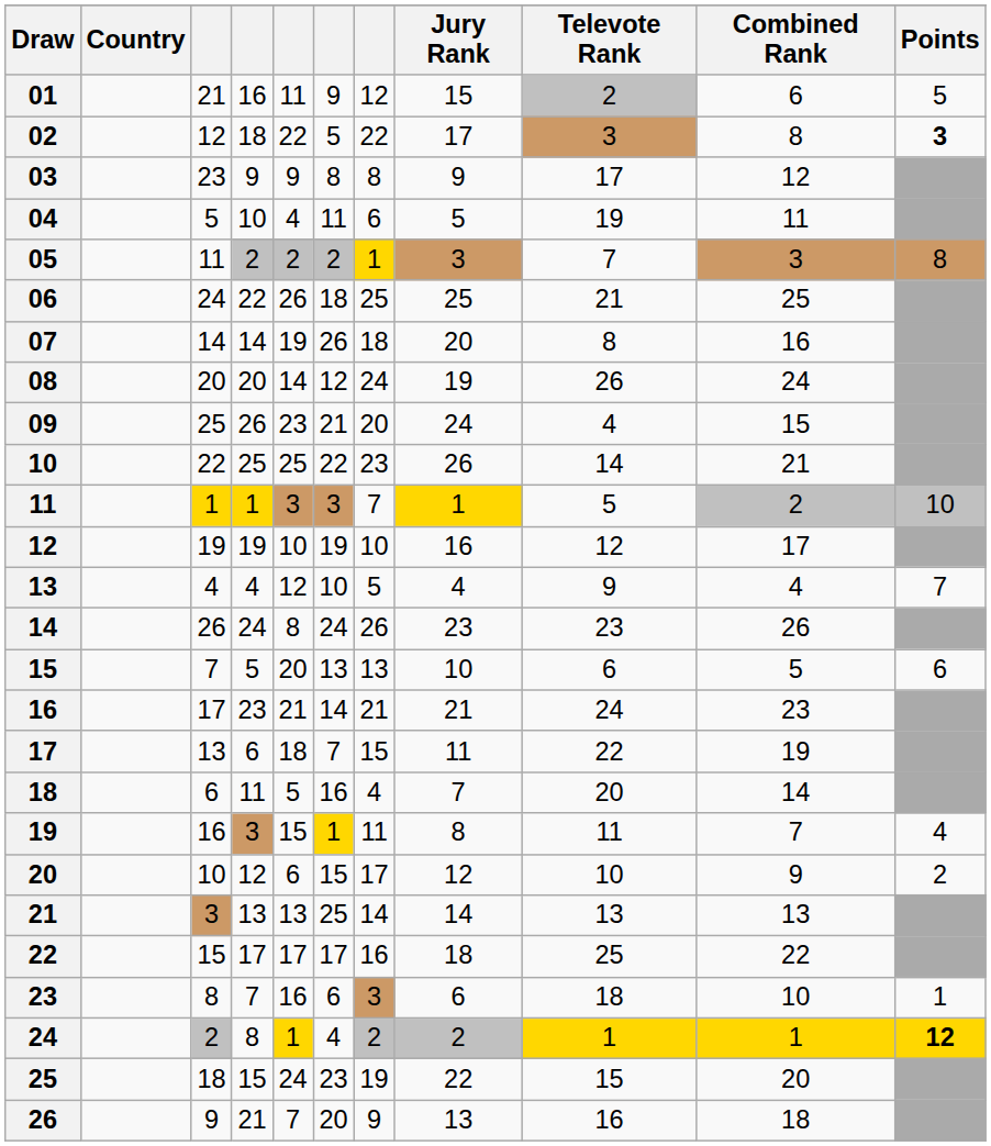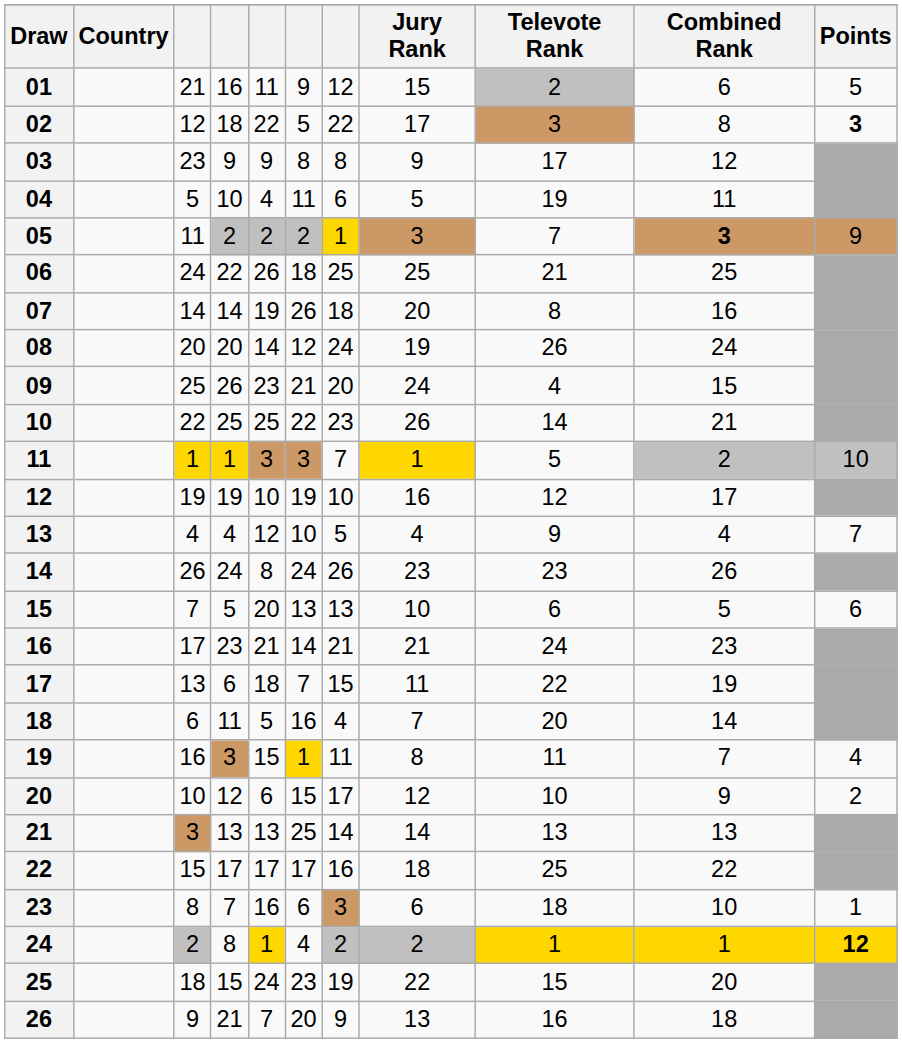05 | Combined Rank: normal -> bold
05 | Points: 8 -> 9
